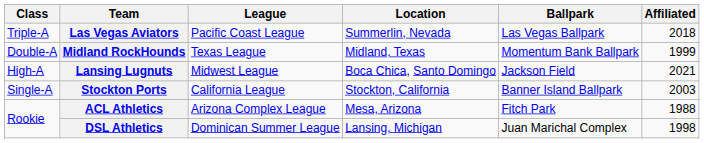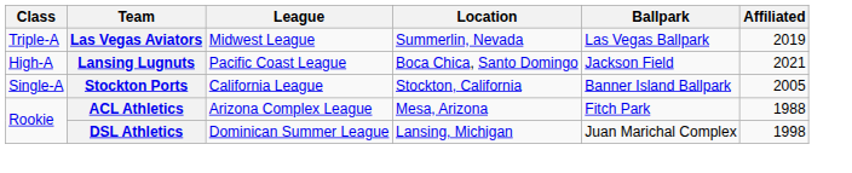Las Vegas Aviators | League: Pacific Coast League -> Midwest League
Las Vegas Aviators | Affiliated: 2018 -> 2019
- row: Double-A | Midland RockHounds | Texas League | Midland, Texas | Momentum Bank Ballpark | 1999
Lansing Lugnuts | League: Midwest League -> Pacific Coast League
Stockton Ports | Affiliated: 2003 -> 2005
